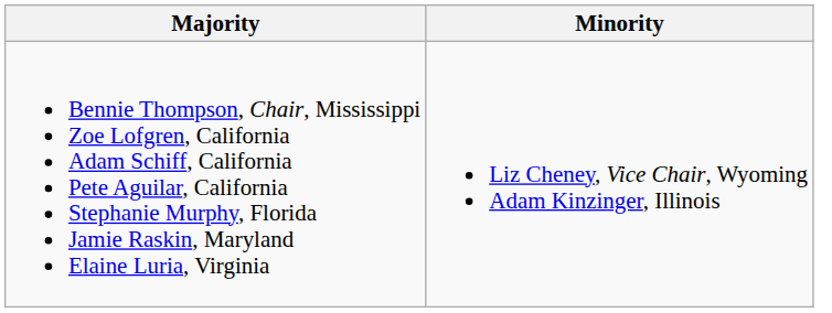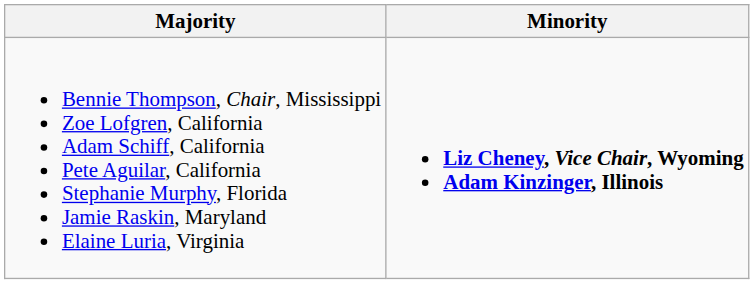row 2 | Minority: normal -> bold
